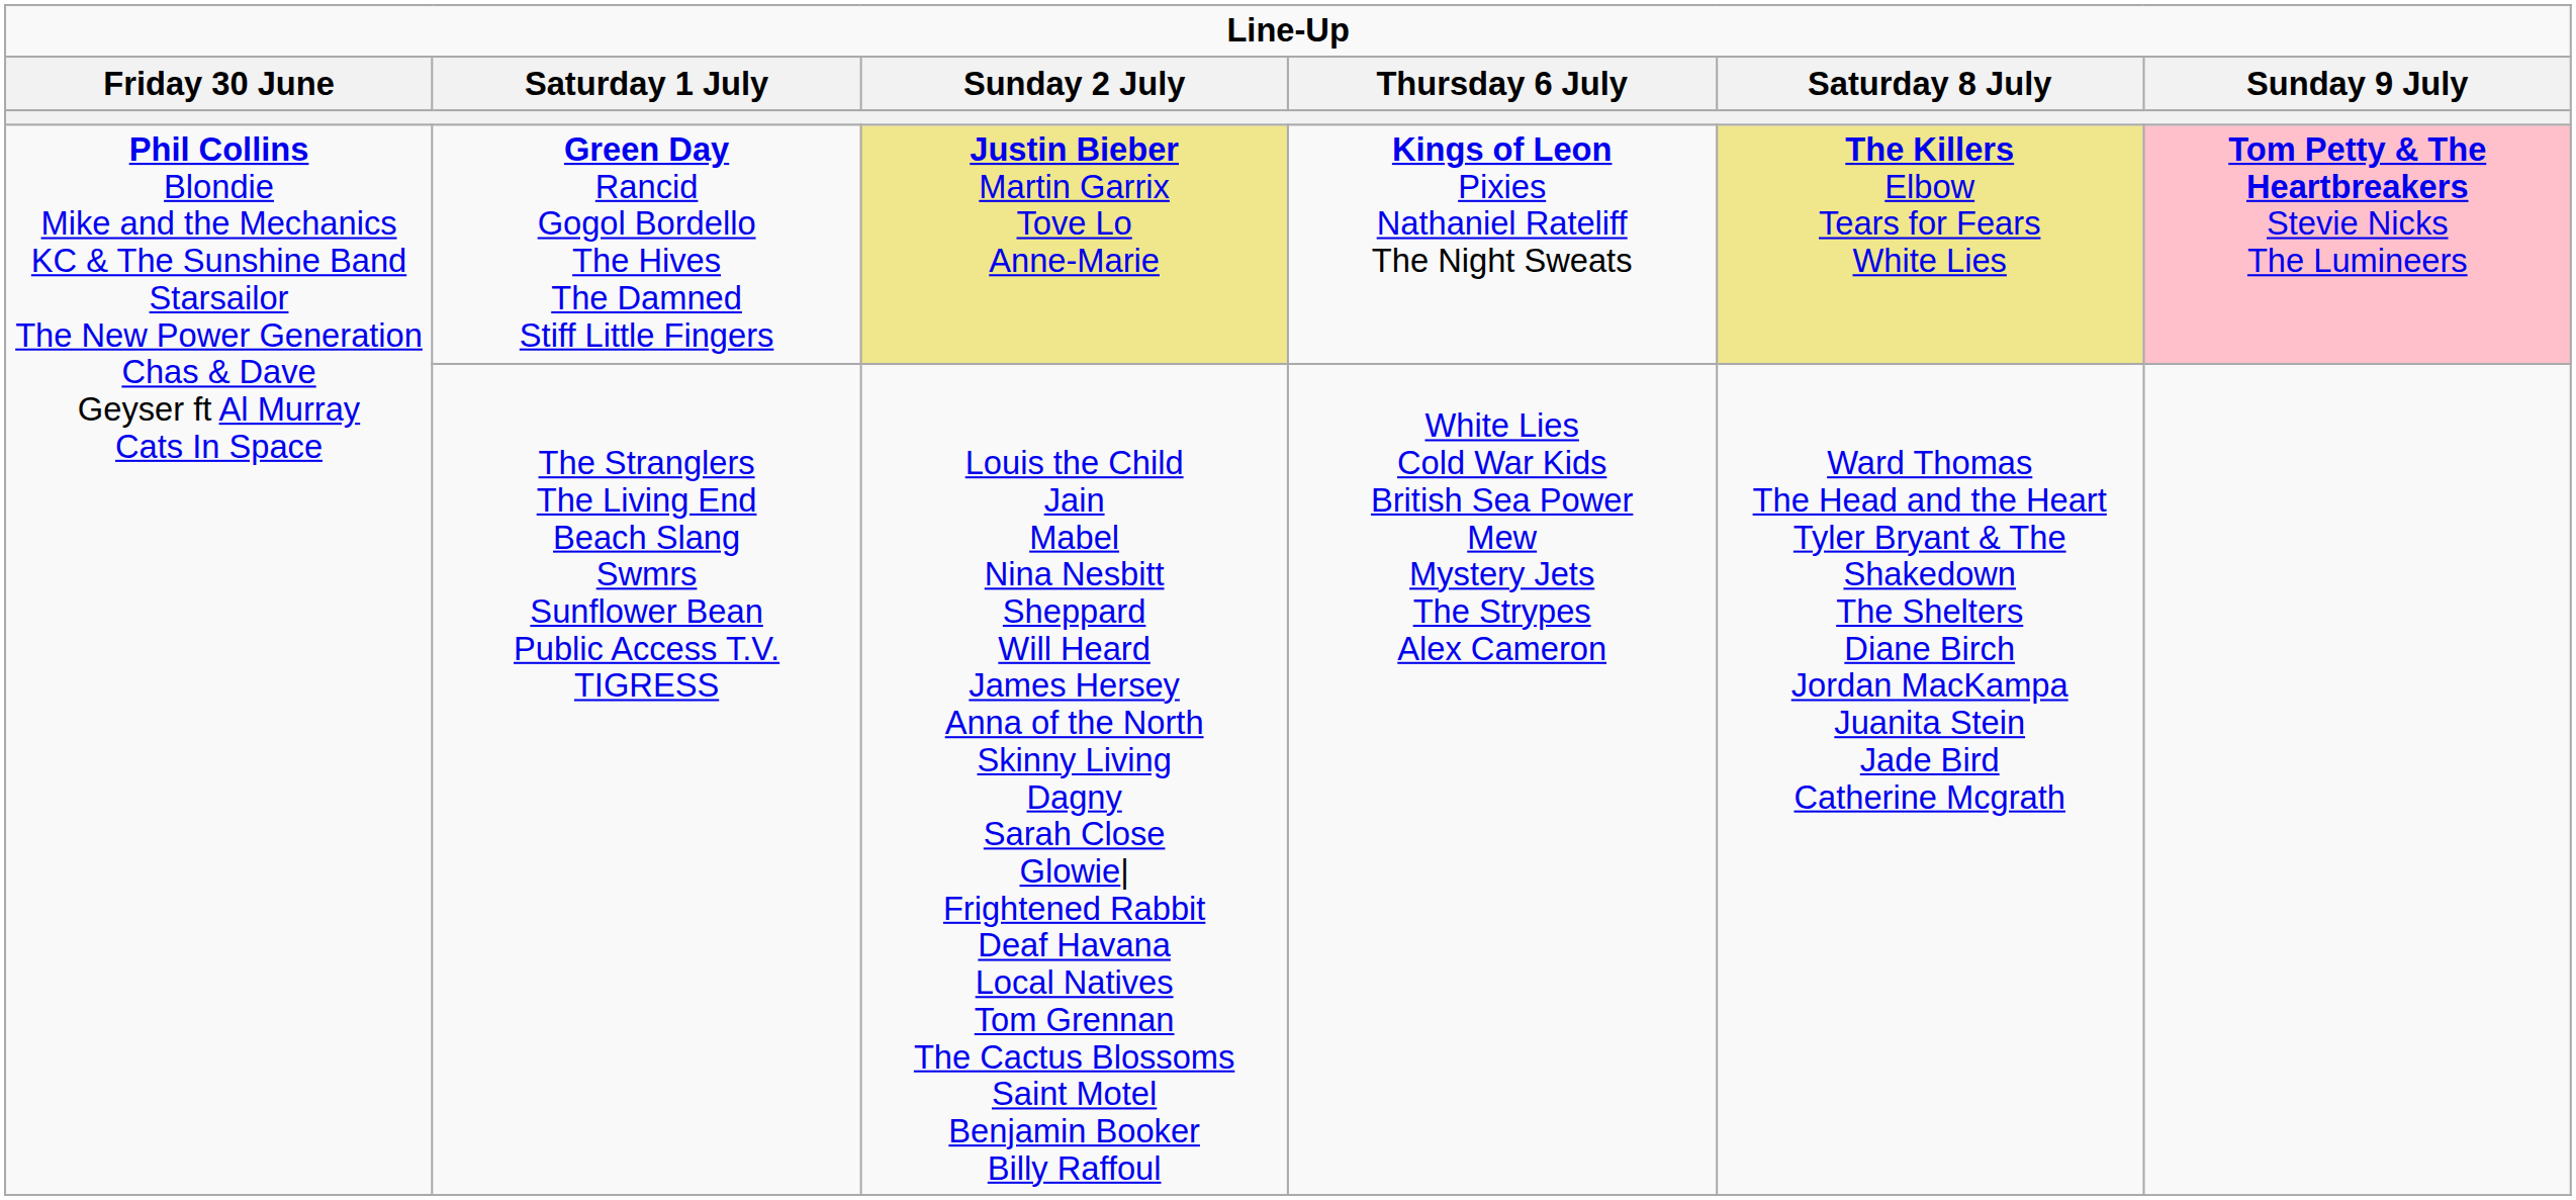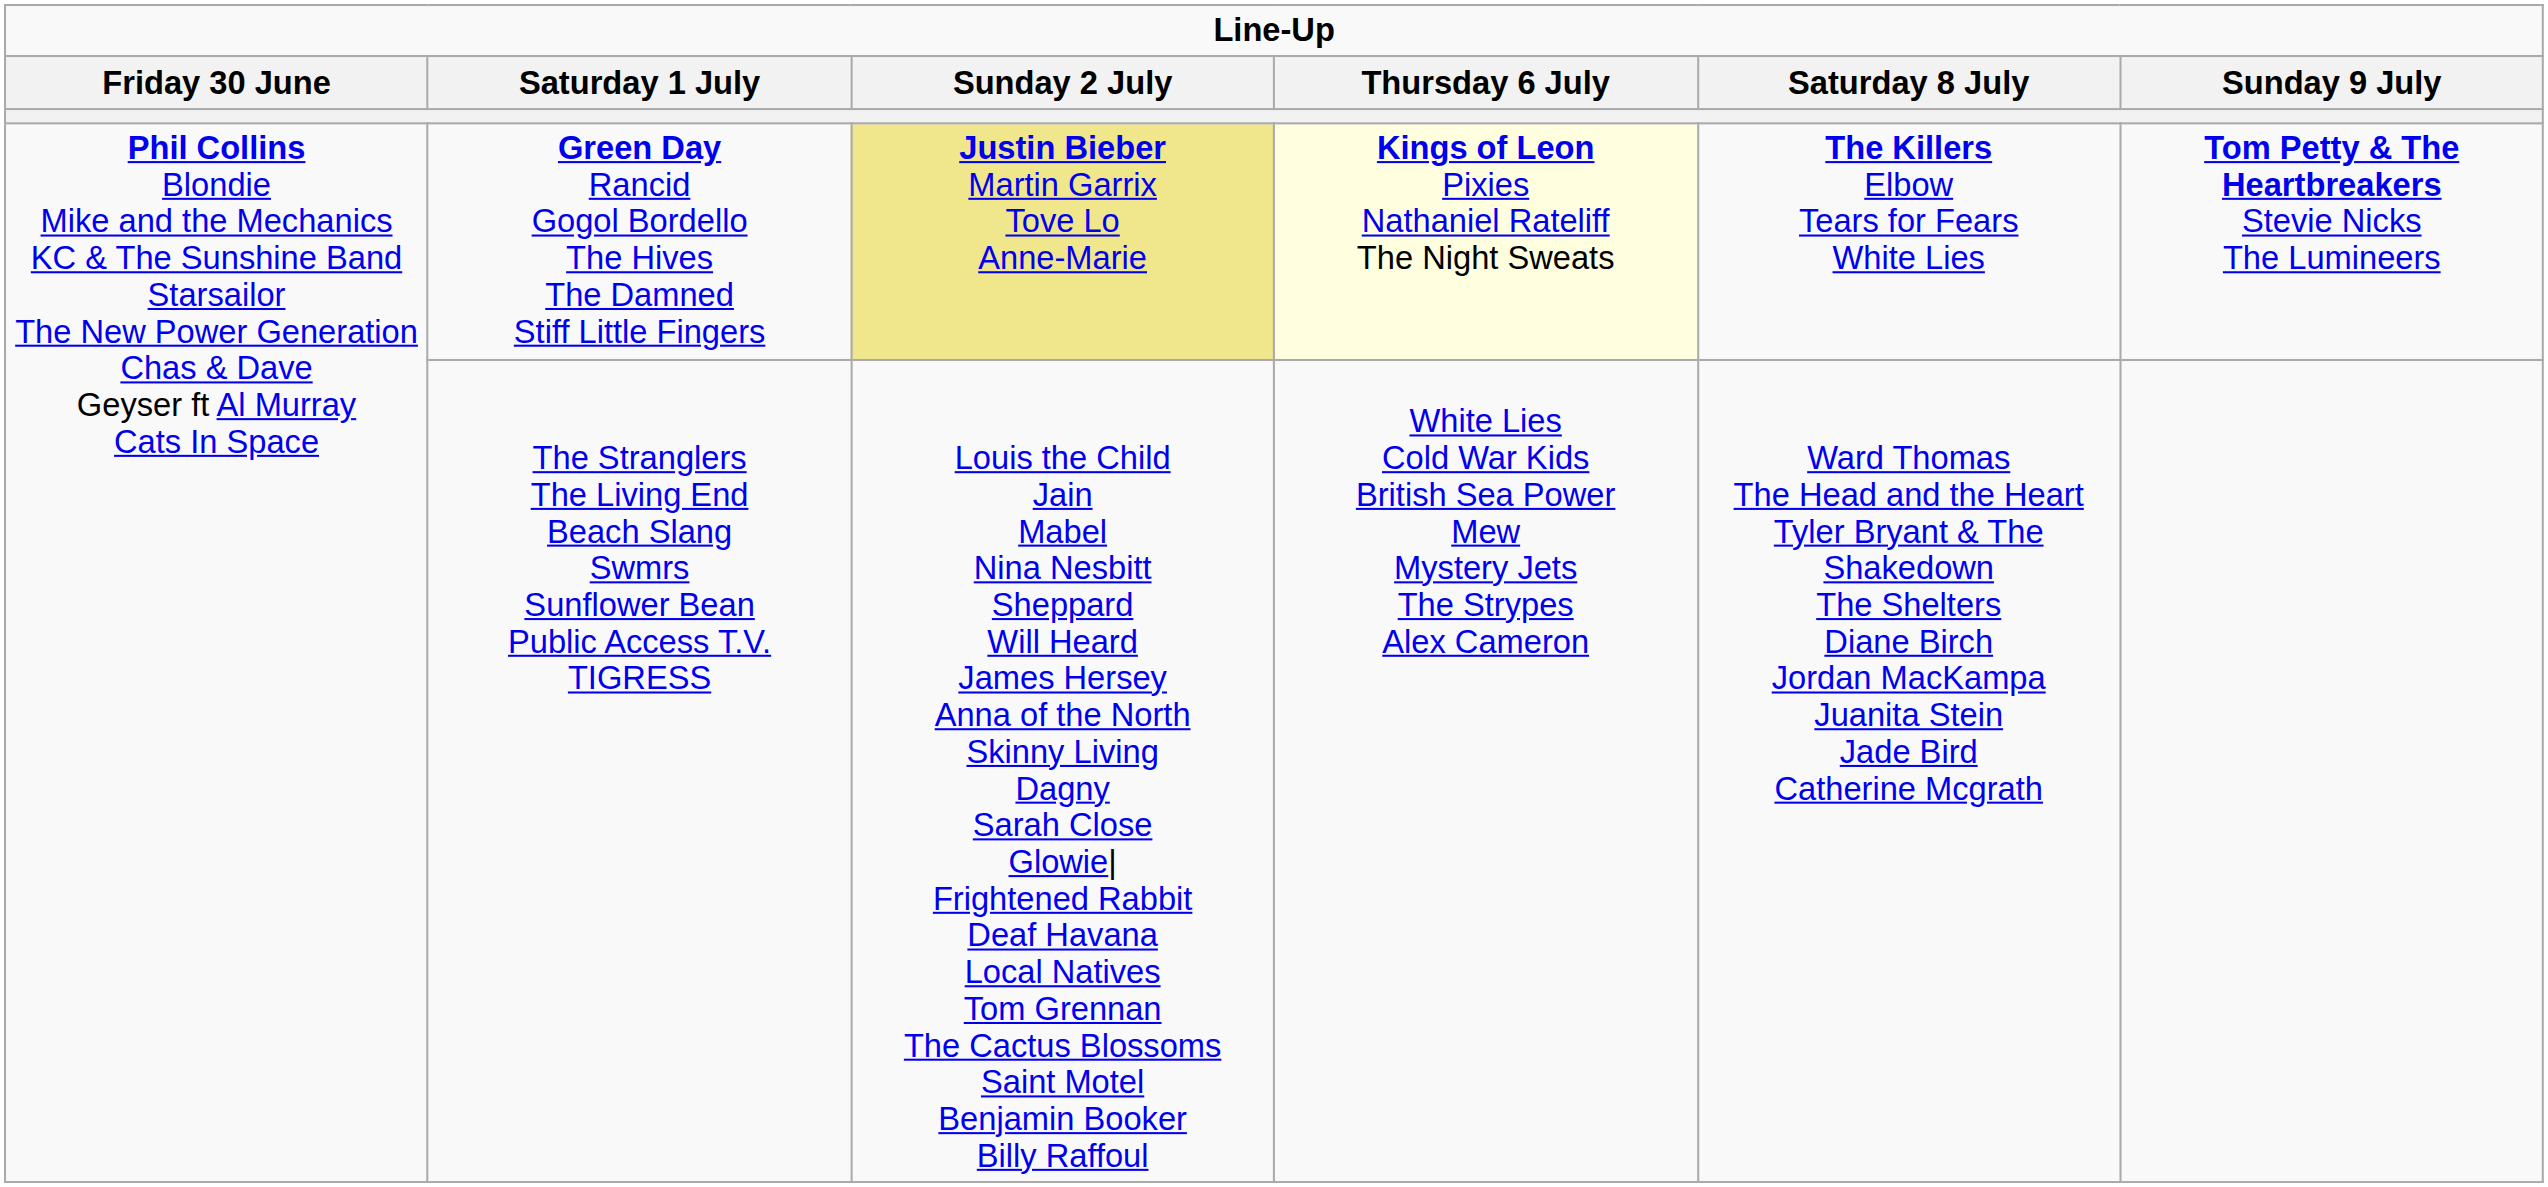row 4 | Thursday 6 July: no background -> lightyellow background
row 4 | Saturday 8 July: khaki background -> no background
row 4 | Sunday 9 July: pink background -> no background
